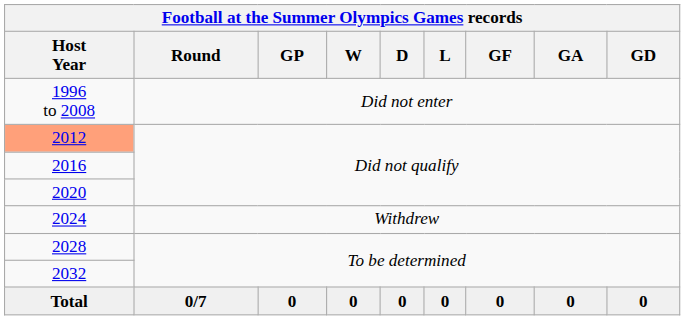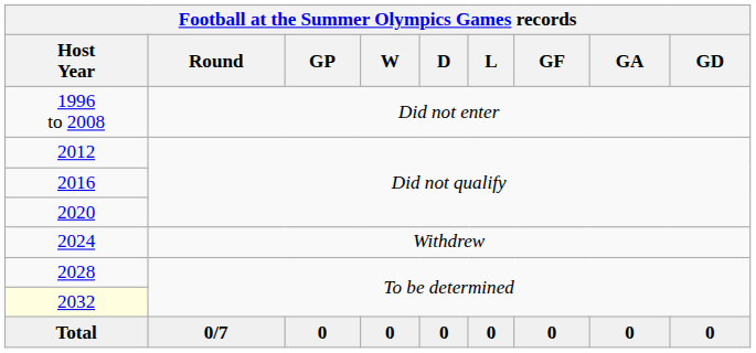2012 | Host Year: lightsalmon background -> no background
2032 | Host Year: no background -> lightyellow background
